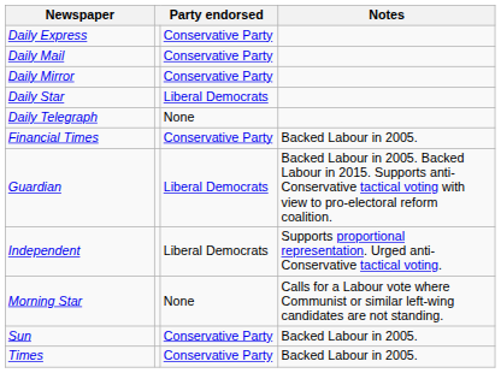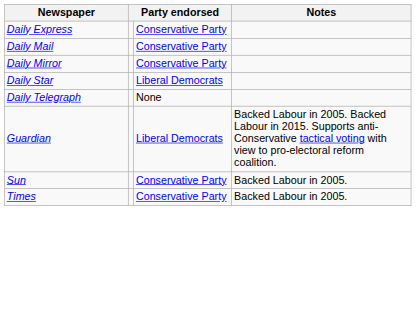- row: Financial Times | Conservative Party | Backed Labour in 2005.
- row: Independent | Liberal Democrats | Supports proportional representation. Urged anti-Conservative tactical voting.
- row: Morning Star | None | Calls for a Labour vote where Communist or similar left-wing candidates are not standing.
